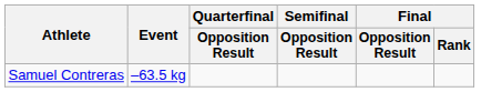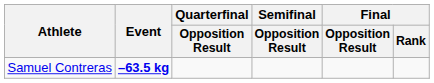Samuel Contreras | Event: normal -> bold
